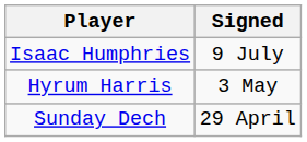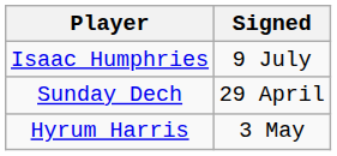rows swapped: Sunday Dech <-> Hyrum Harris
